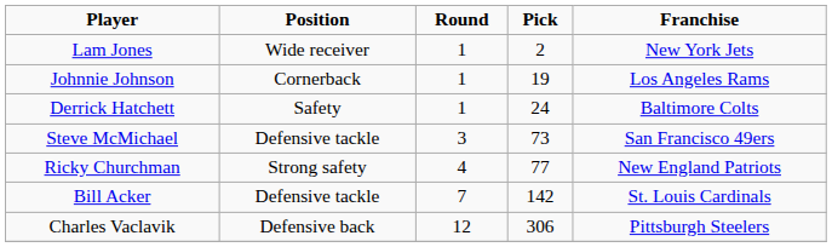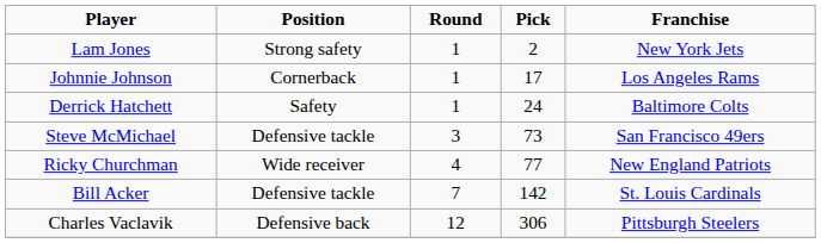Lam Jones | Position: Wide receiver -> Strong safety
Johnnie Johnson | Pick: 19 -> 17
Ricky Churchman | Position: Strong safety -> Wide receiver
